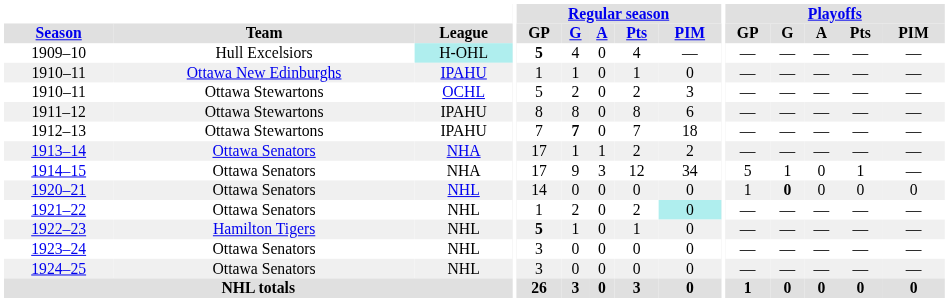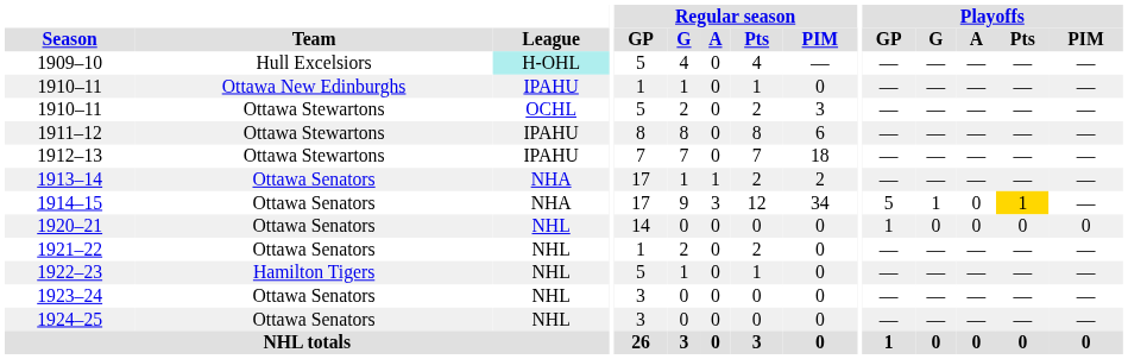1909–10 | Regular season / GP: bold -> normal
1912–13 | Regular season / G: bold -> normal
1914–15 | Playoffs / Pts: no background -> gold background
1920–21 | Playoffs / G: bold -> normal
1921–22 | Regular season / PIM: paleturquoise background -> no background
1922–23 | Regular season / GP: bold -> normal
